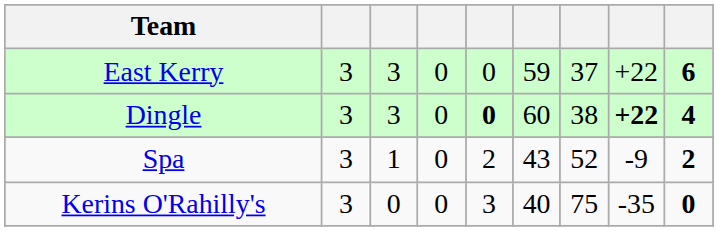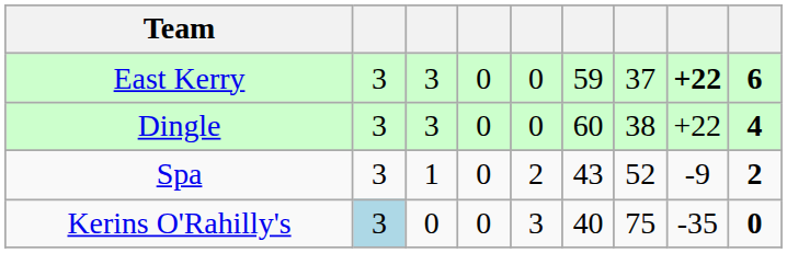East Kerry | column 8: normal -> bold
Dingle | column 5: bold -> normal
Dingle | column 8: bold -> normal
Kerins O'Rahilly's | column 2: no background -> lightblue background
